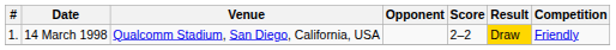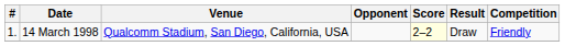14 March 1998 | Score: no background -> lightyellow background
14 March 1998 | Result: gold background -> no background
